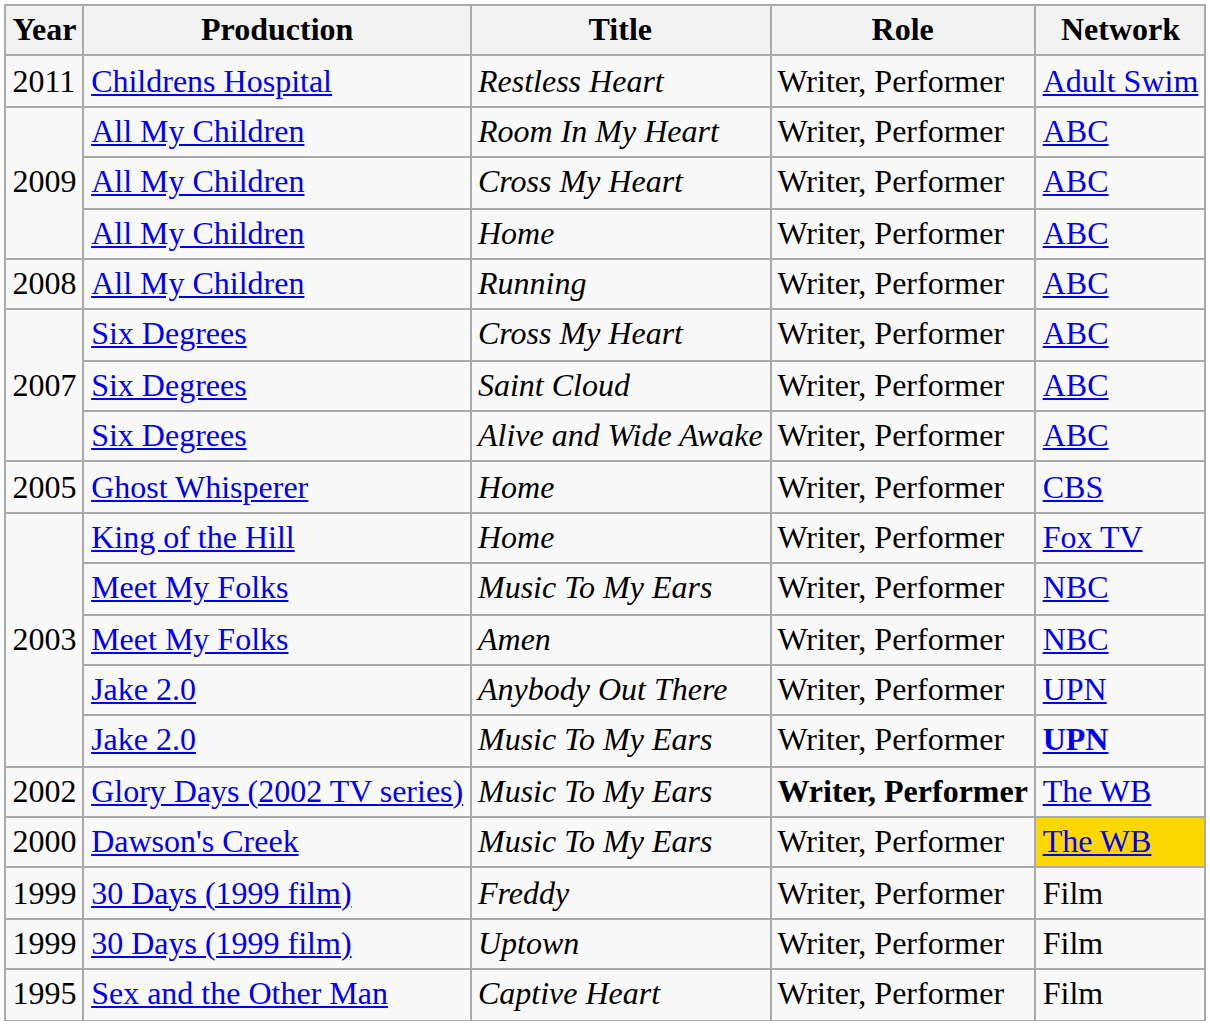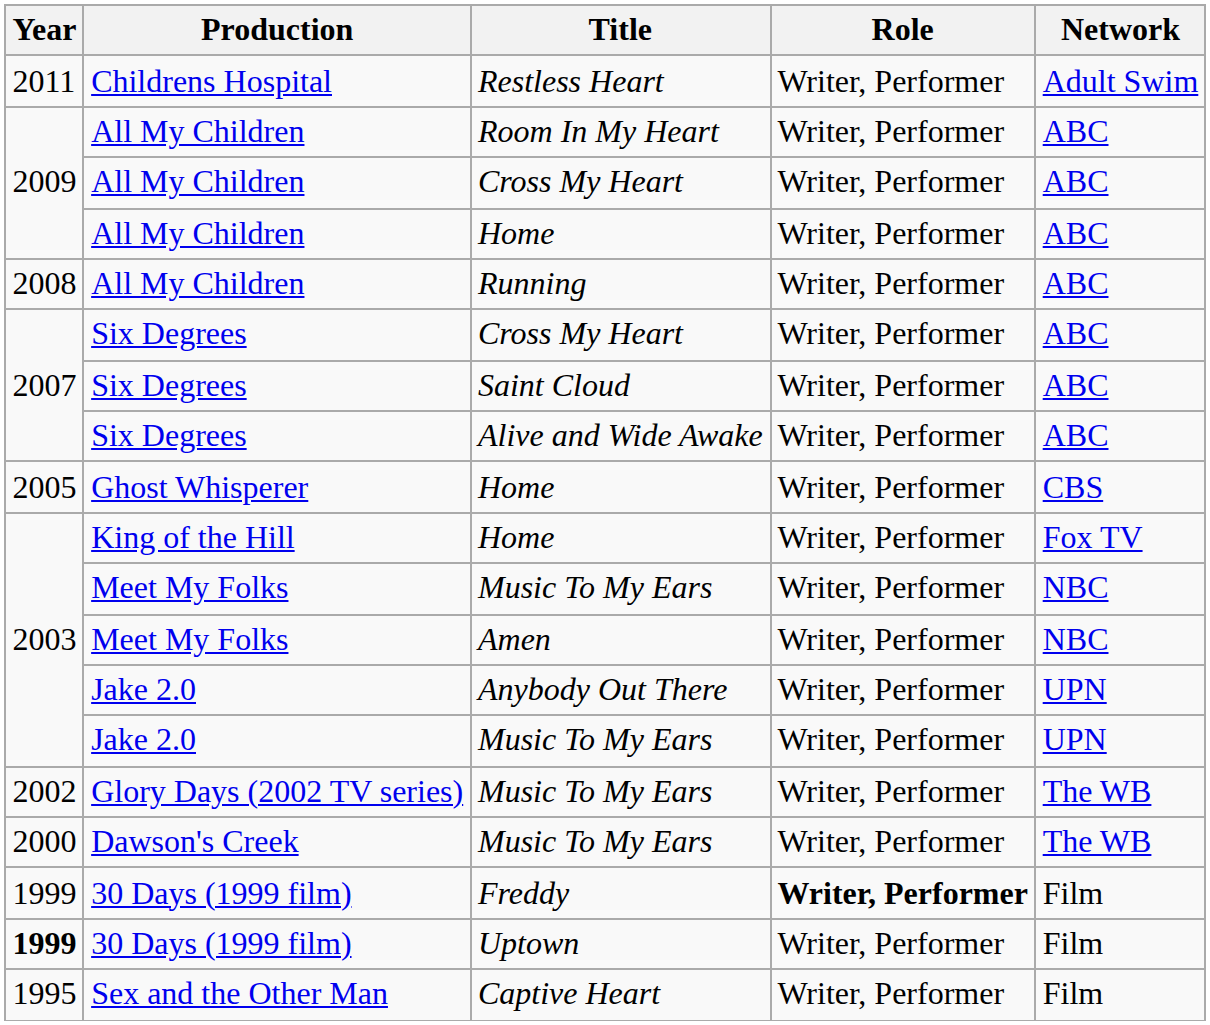Jake 2.0 / Music To My Ears | Network: bold -> normal
Glory Days (2002 TV series) / Music To My Ears | Role: bold -> normal
Dawson's Creek / Music To My Ears | Network: gold background -> no background
Freddy | Role: normal -> bold
Uptown | Year: normal -> bold
